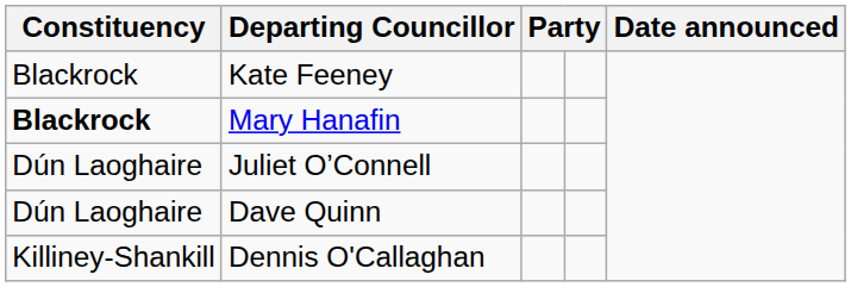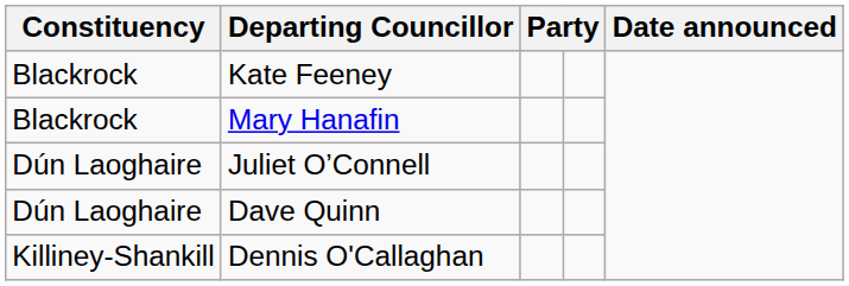Mary Hanafin | Constituency: bold -> normal
